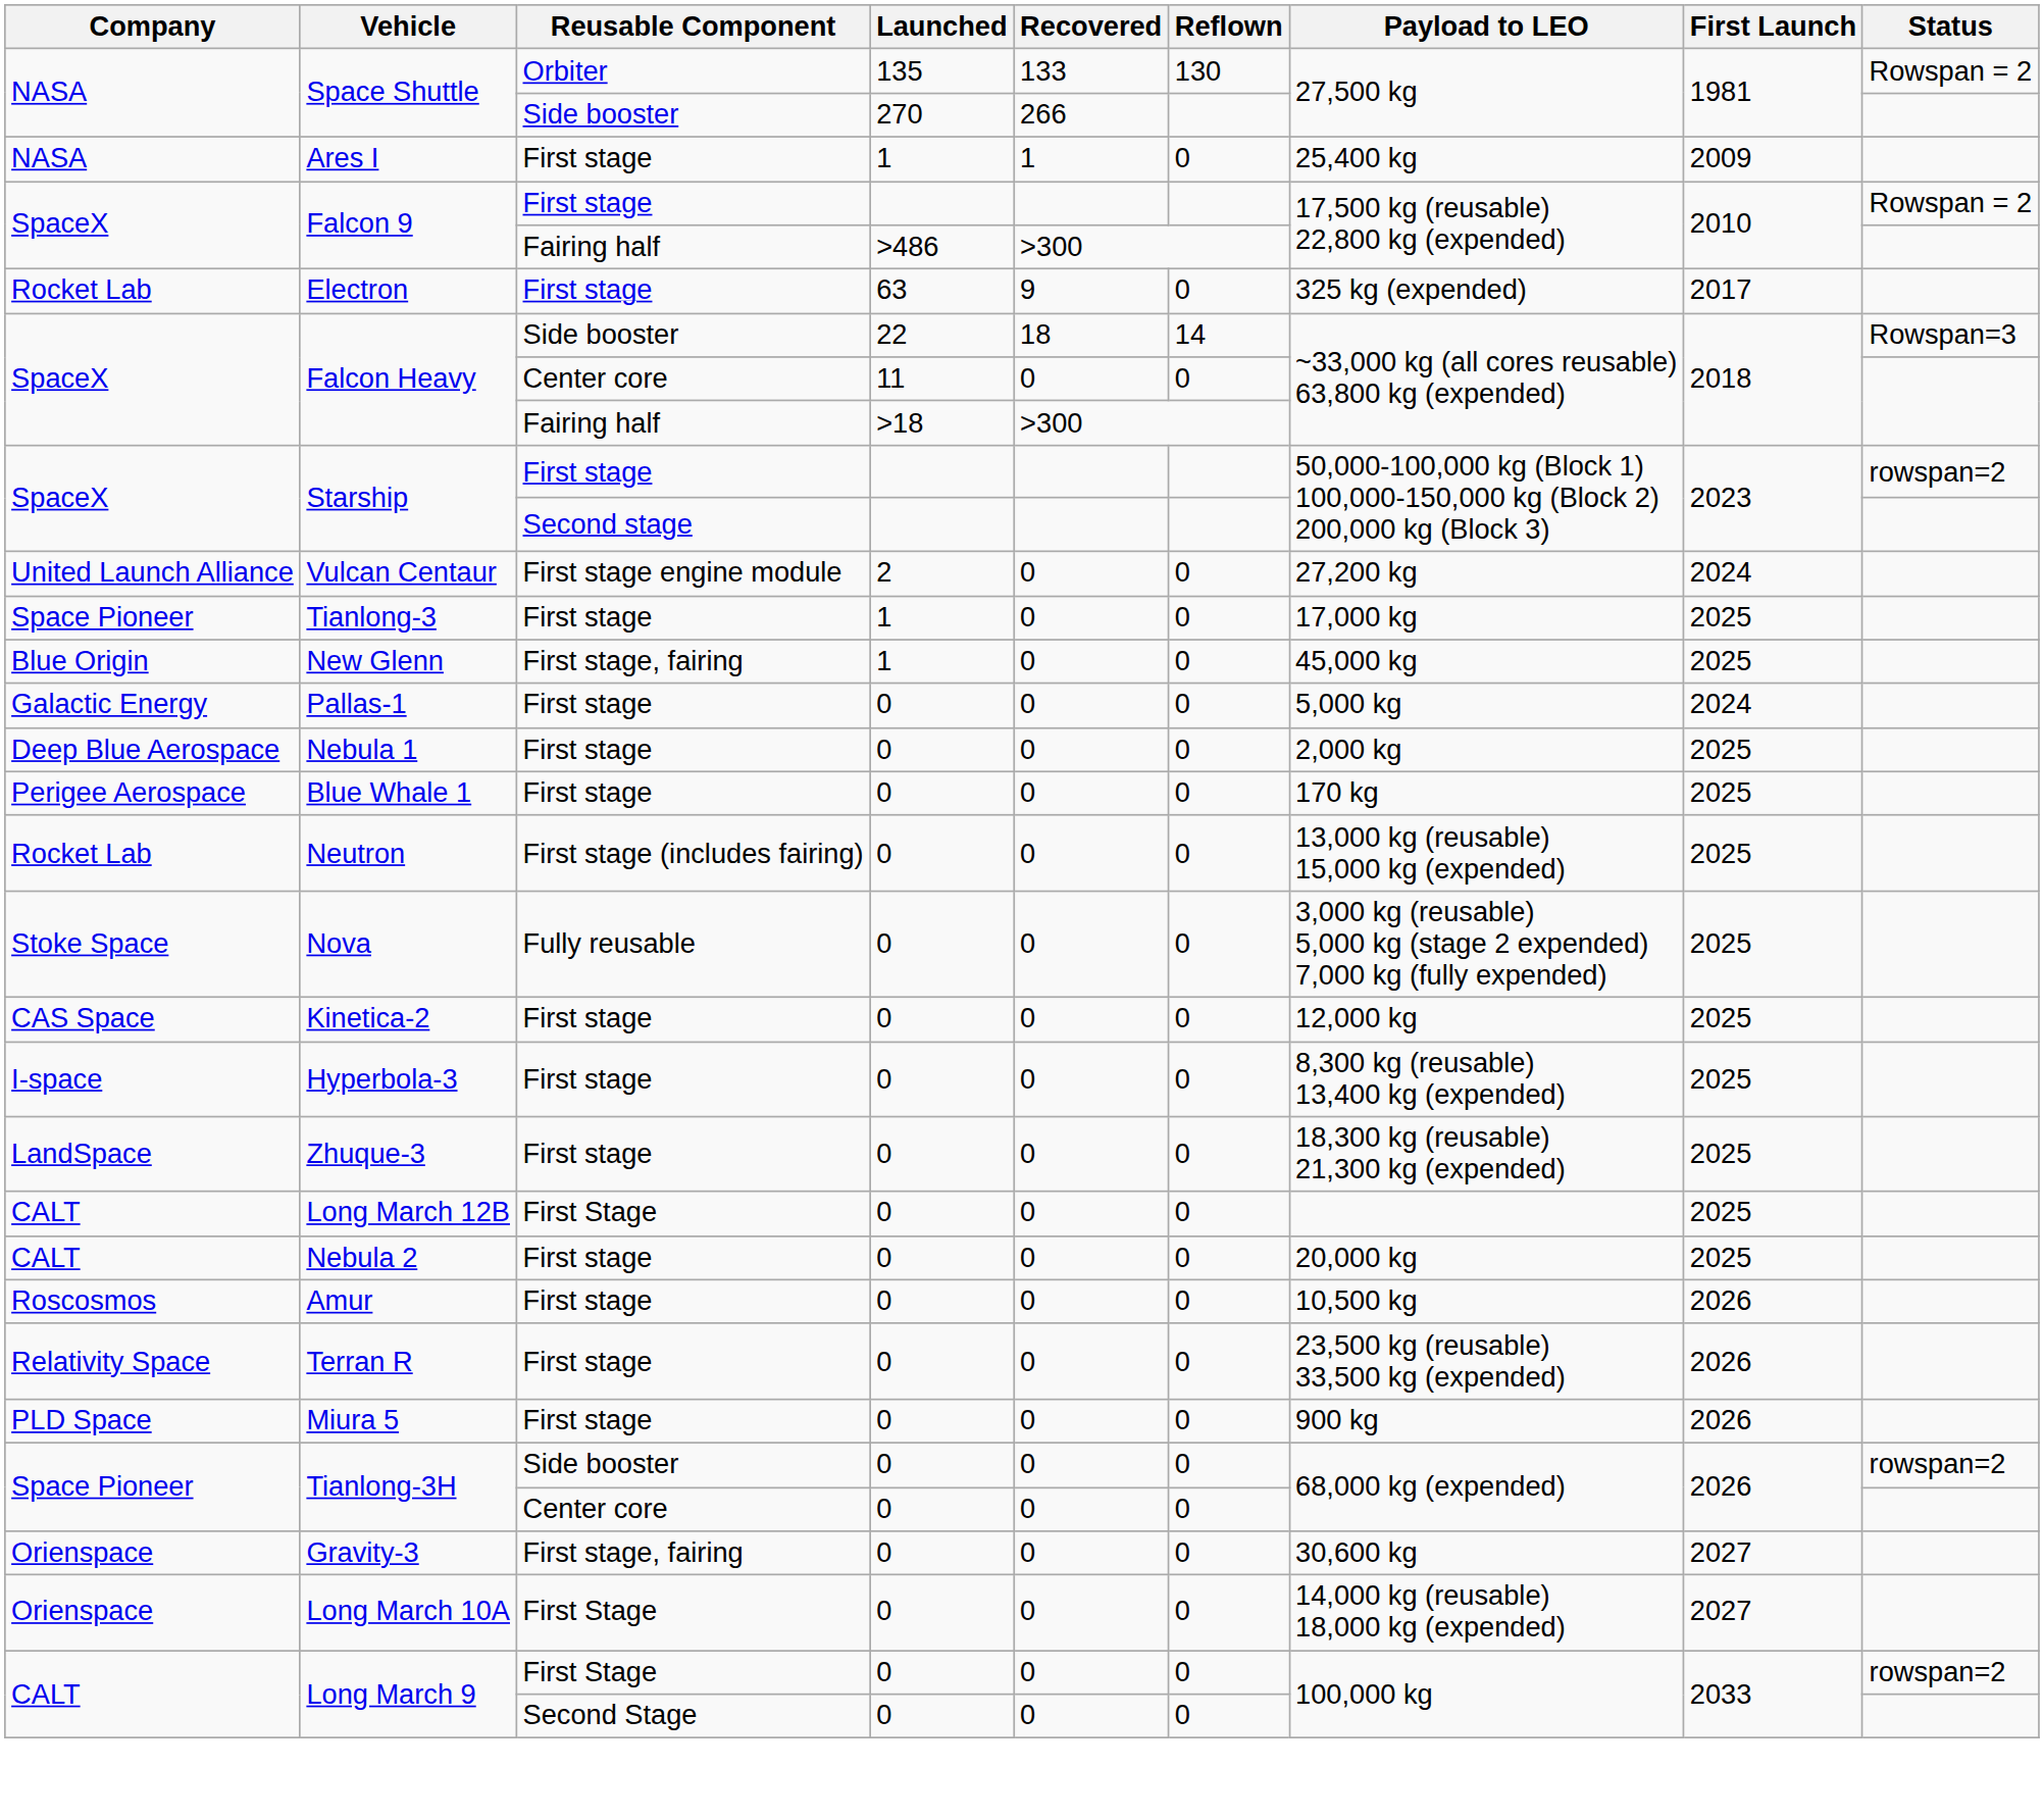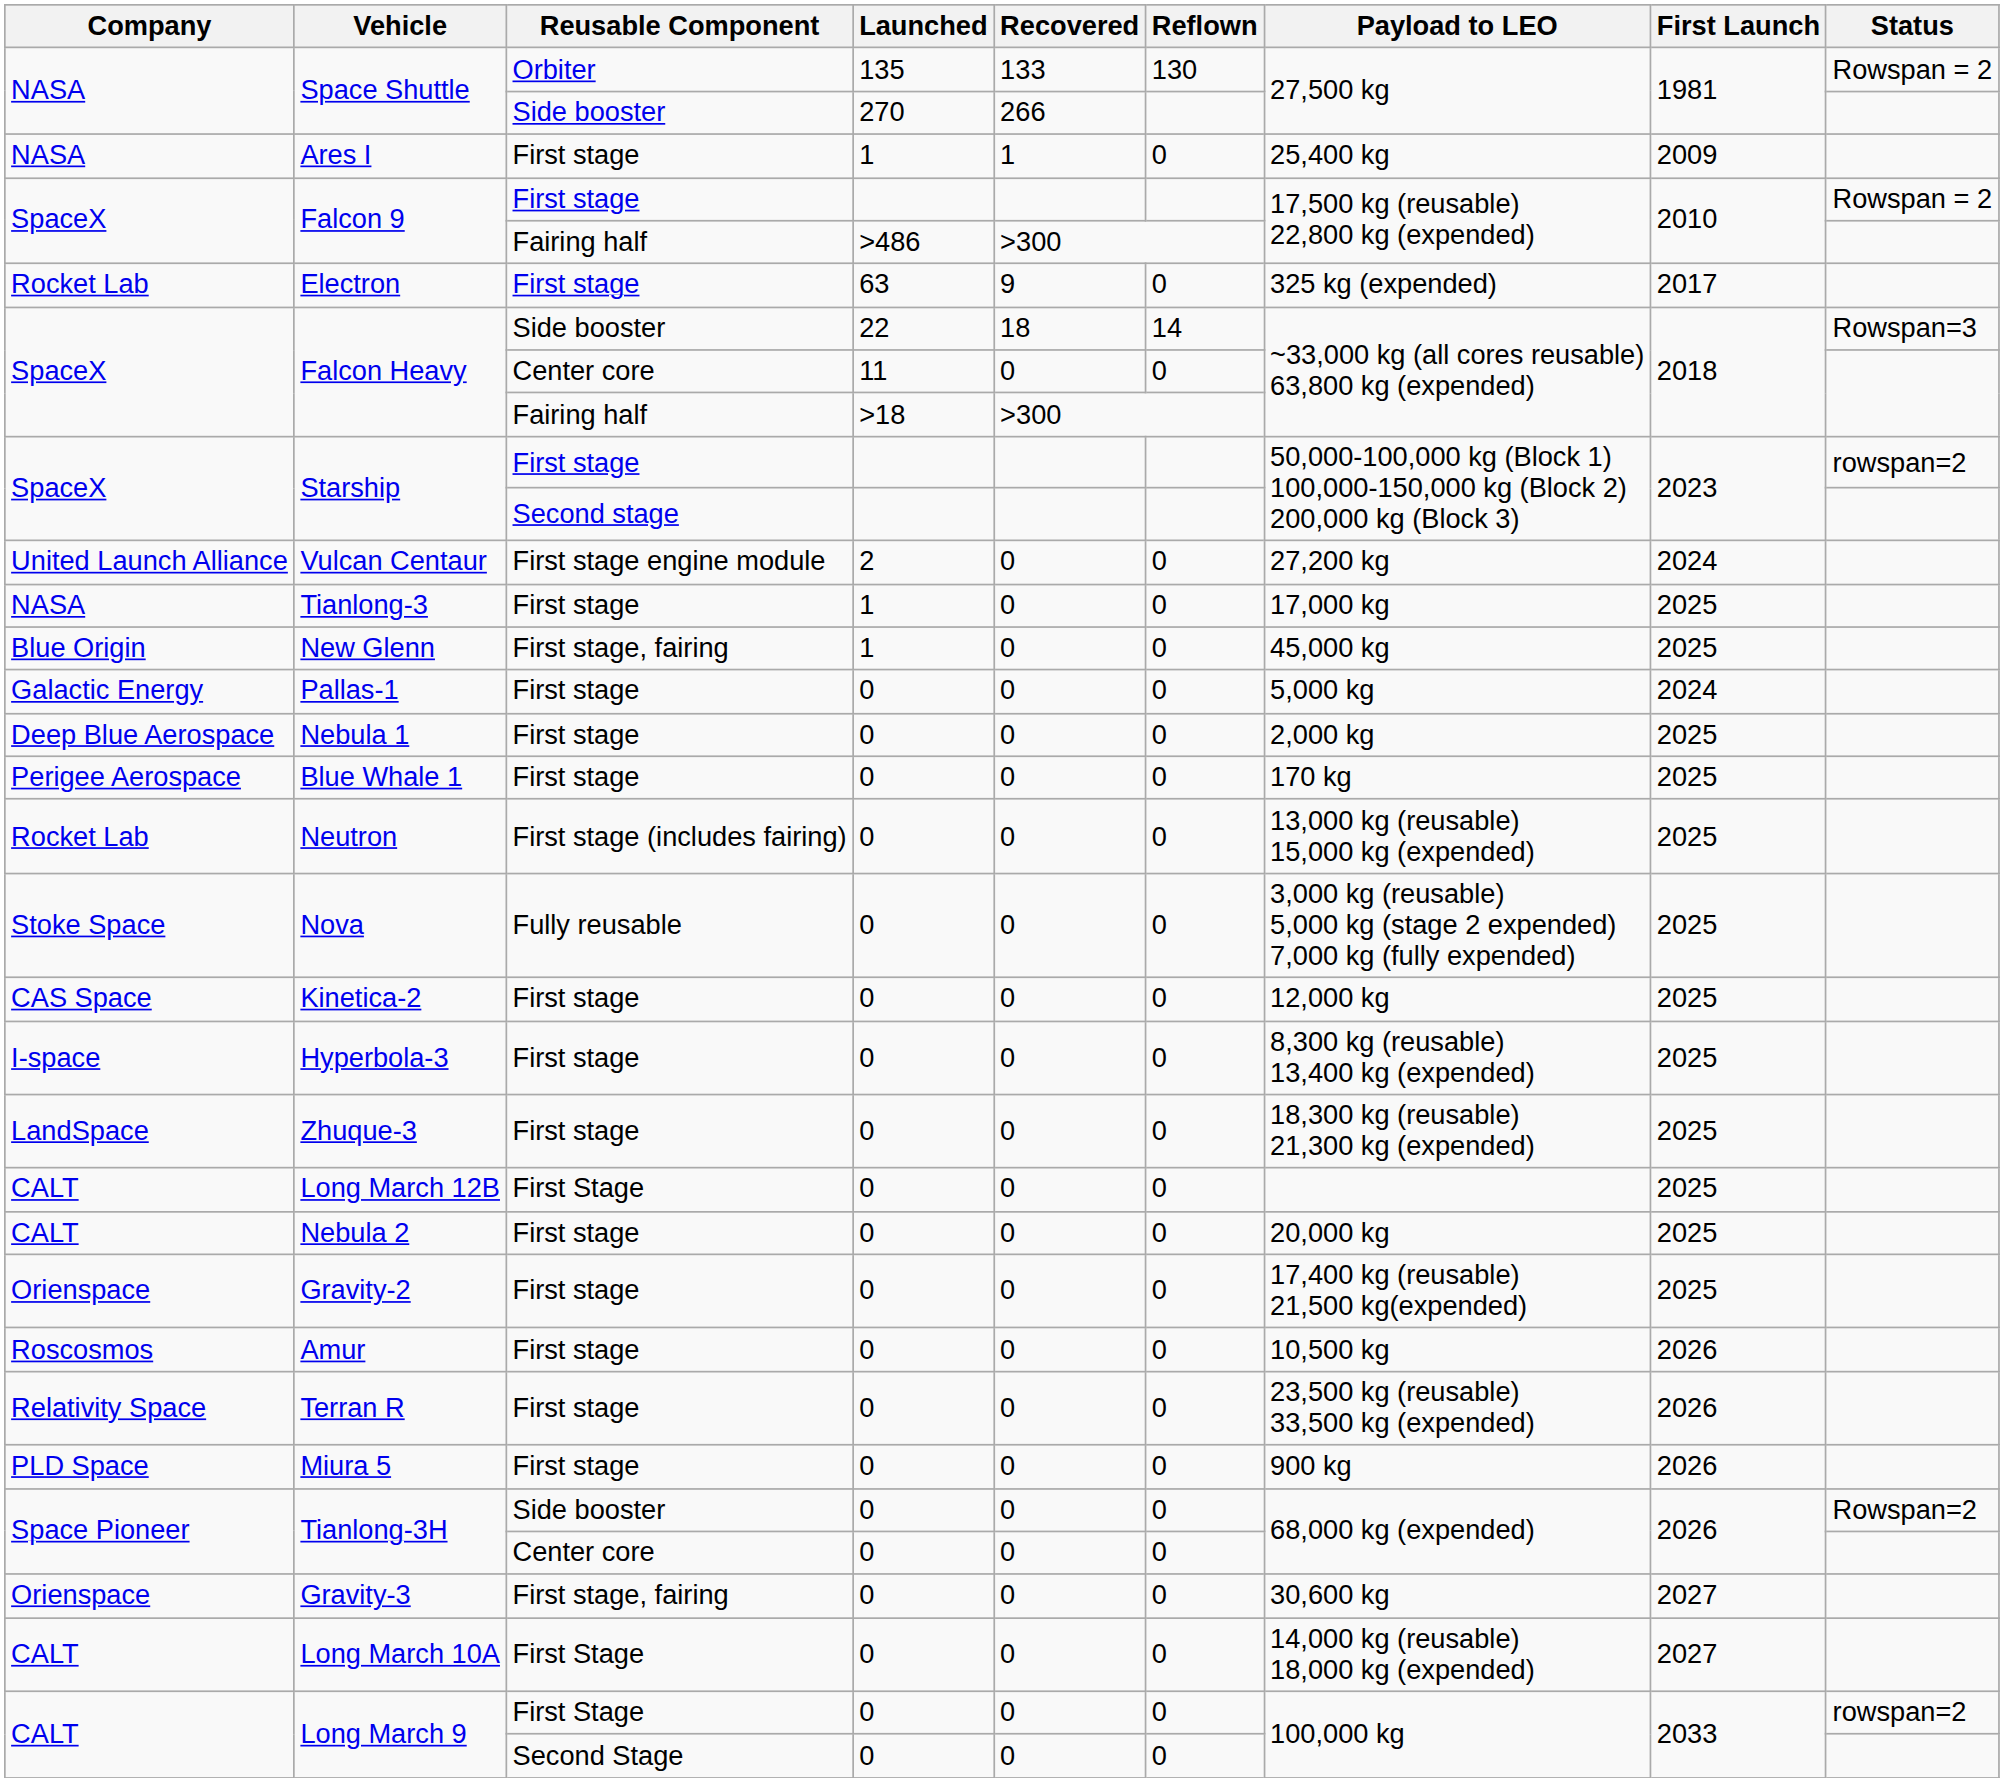Tianlong-3 | Company: Space Pioneer -> NASA
+ row: Orienspace | Gravity-2 | First stage | 0 | 0 | 0 | 17,400 kg (reusable) 21,500 kg(expended) | 2025
Tianlong-3H / Side booster | Status: rowspan=2 -> Rowspan=2
Long March 10A | Company: Orienspace -> CALT
